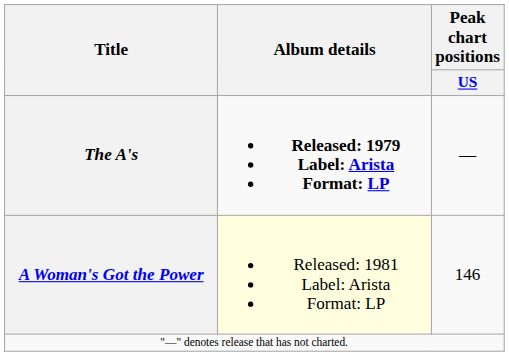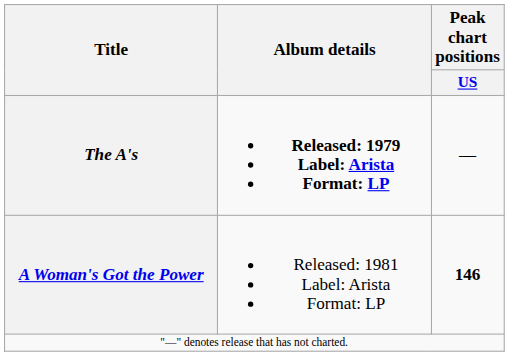A Woman's Got the Power | Album details: lightyellow background -> no background
A Woman's Got the Power | Peak chart positions / US: normal -> bold
